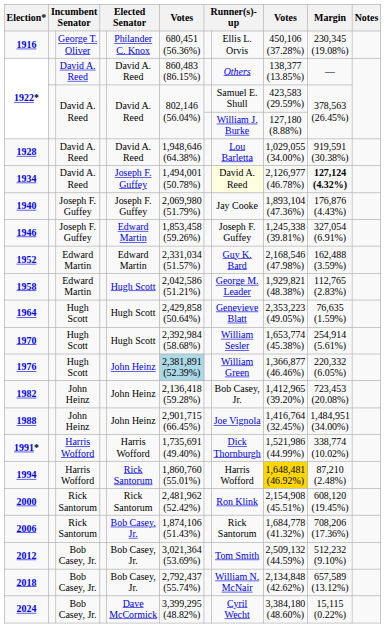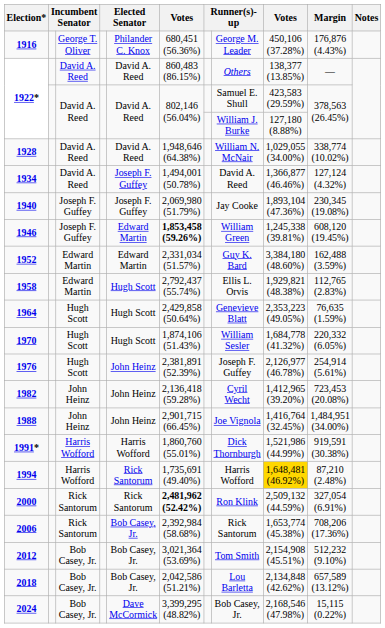1916 | column 8: Ellis L. Orvis -> George M. Leader
1916 | Margin: 230,345 (19.08%) -> 176,876 (4.43%)
1928 | column 8: Lou Barletta -> William N. McNair
1928 | Margin: 919,591 (30.38%) -> 338,774 (10.02%)
1934 | column 8: lightyellow background -> no background
1934 | column 9: 2,126,977 (46.78%) -> 1,366,877 (46.46%)
1934 | Margin: bold -> normal
1940 | Margin: 176,876 (4.43%) -> 230,345 (19.08%)
1946 | column 6: normal -> bold
1946 | column 8: Joseph F. Guffey -> William Green
1946 | Margin: 327,054 (6.91%) -> 608,120 (19.45%)
1952 | column 9: 2,168,546 (47.98%) -> 3,384,180 (48.60%)
1958 | column 6: 2,042,586 (51.21%) -> 2,792,437 (55.74%)
1958 | column 8: George M. Leader -> Ellis L. Orvis
1970 | column 6: 2,392,984 (58.68%) -> 1,874,106 (51.43%)
1970 | column 9: 1,653,774 (45.38%) -> 1,684,778 (41.32%)
1970 | Margin: 254,914 (5.61%) -> 220,332 (6.05%)
1976 | column 6: lightblue background -> no background
1976 | column 8: William Green -> Joseph F. Guffey
1976 | column 9: 1,366,877 (46.46%) -> 2,126,977 (46.78%)
1976 | Margin: 220,332 (6.05%) -> 254,914 (5.61%)
1982 | column 8: Bob Casey, Jr. -> Cyril Wecht
1991* | column 6: 1,735,691 (49.40%) -> 1,860,760 (55.01%)
1991* | Margin: 338,774 (10.02%) -> 919,591 (30.38%)
1994 | column 6: 1,860,760 (55.01%) -> 1,735,691 (49.40%)
2000 | column 6: normal -> bold
2000 | column 9: 2,154,908 (45.51%) -> 2,509,132 (44.59%)
2000 | Margin: 608,120 (19.45%) -> 327,054 (6.91%)
2006 | column 6: 1,874,106 (51.43%) -> 2,392,984 (58.68%)
2006 | column 9: 1,684,778 (41.32%) -> 1,653,774 (45.38%)
2012 | column 9: 2,509,132 (44.59%) -> 2,154,908 (45.51%)
2018 | column 6: 2,792,437 (55.74%) -> 2,042,586 (51.21%)
2018 | column 8: William N. McNair -> Lou Barletta
2024 | column 8: Cyril Wecht -> Bob Casey, Jr.
2024 | column 9: 3,384,180 (48.60%) -> 2,168,546 (47.98%)
